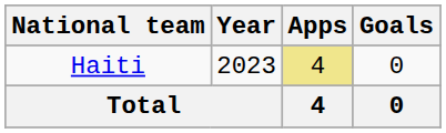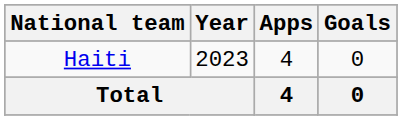Haiti | Apps: khaki background -> no background
